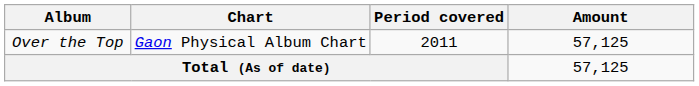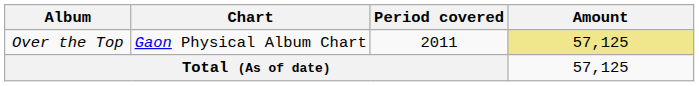Over the Top | Amount: no background -> khaki background
